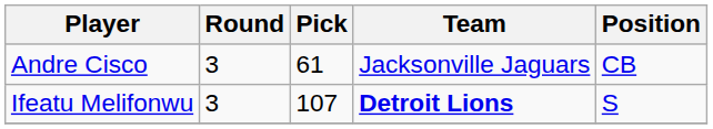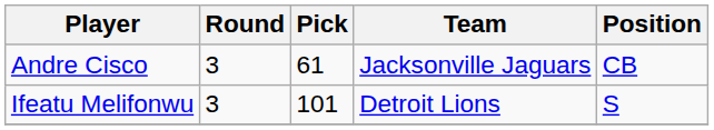Ifeatu Melifonwu | Pick: 107 -> 101
Ifeatu Melifonwu | Team: bold -> normal
